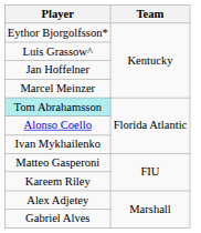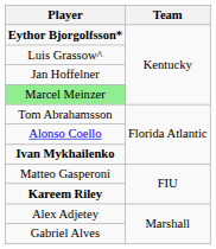Eythor Bjorgolfsson* | Player: normal -> bold
Marcel Meinzer | Player: no background -> lightgreen background
Tom Abrahamsson | Player: paleturquoise background -> no background
Ivan Mykhailenko | Player: normal -> bold
Kareem Riley | Player: normal -> bold
